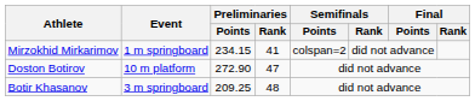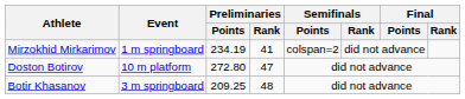Mirzokhid Mirkarimov | Preliminaries / Points: 234.15 -> 234.19
Doston Botirov | Preliminaries / Points: 272.90 -> 272.80
